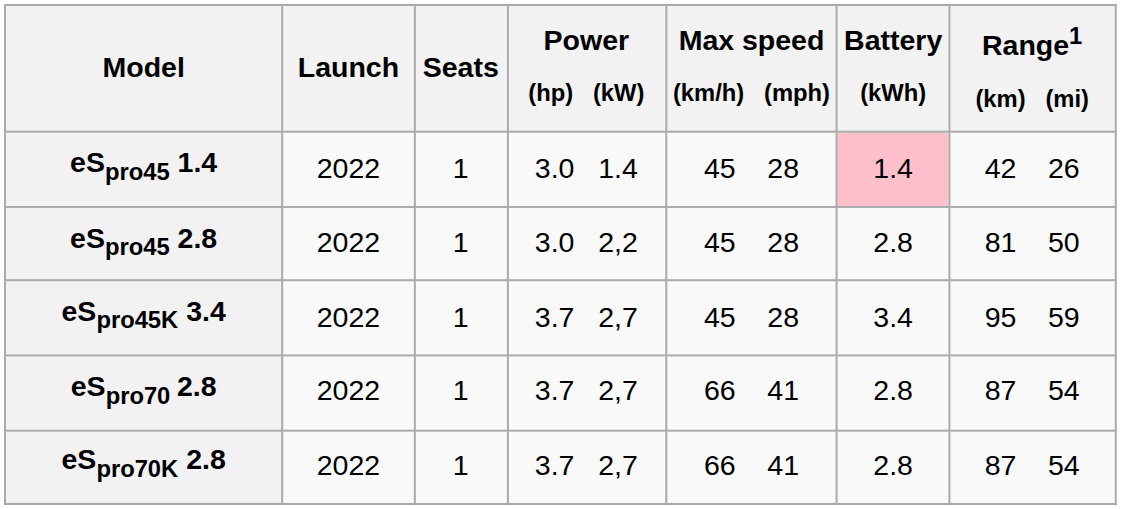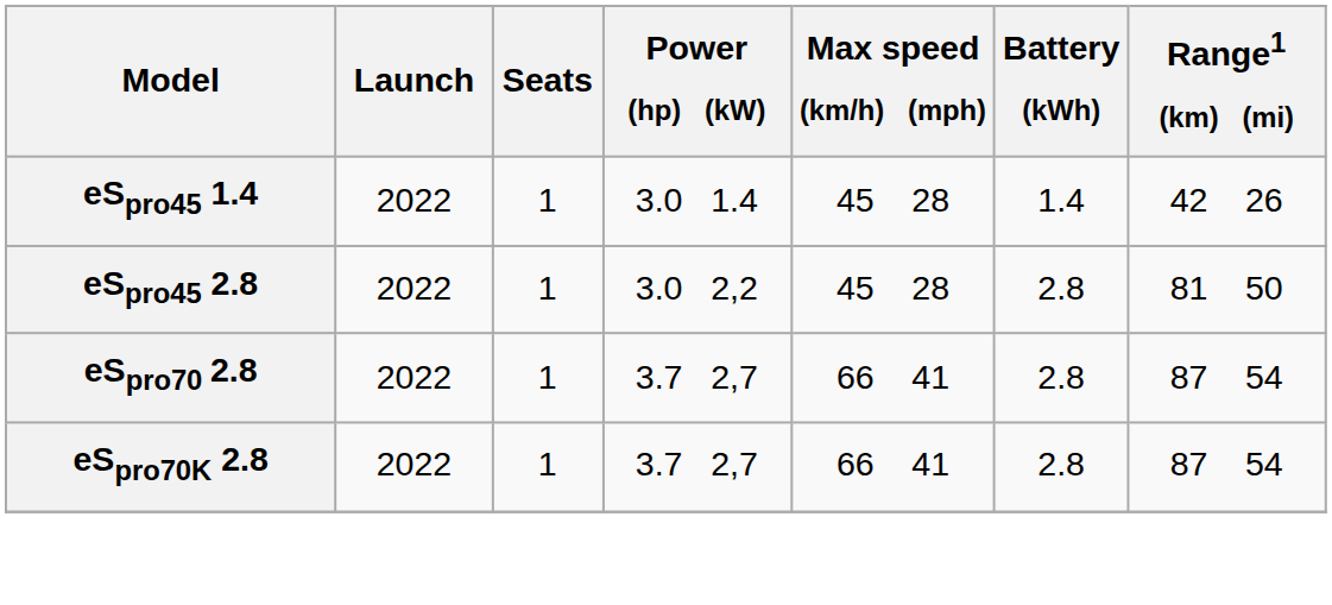eSpro45 1.4 | Battery (kWh): pink background -> no background
- row: eSpro45K 3.4 | 2022 | 1 | 3.7 2,7 | 45 28 | 3.4 | 95 59
